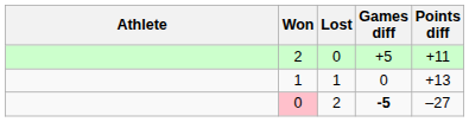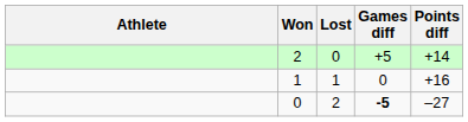row 2 | Points diff: +11 -> +14
row 3 | Points diff: +13 -> +16
row 4 | Won: pink background -> no background
